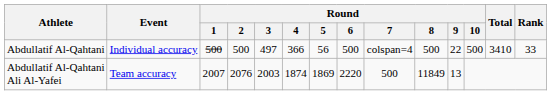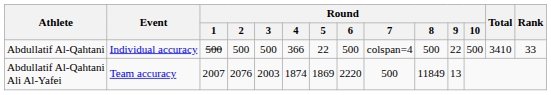Abdullatif Al-Qahtani | Round / 3: 497 -> 500
Abdullatif Al-Qahtani | Round / 5: 56 -> 22
